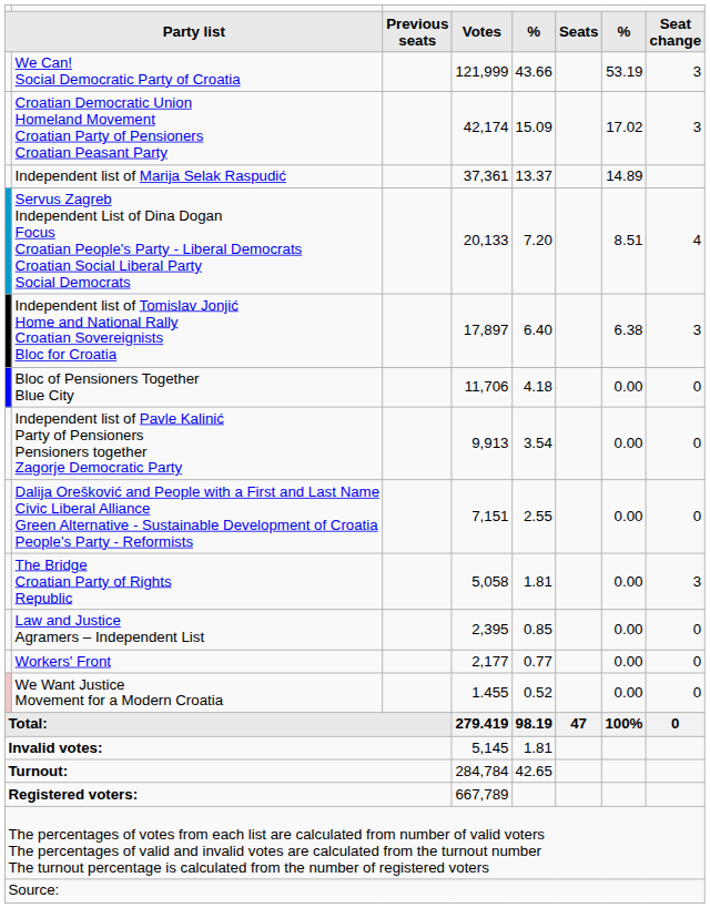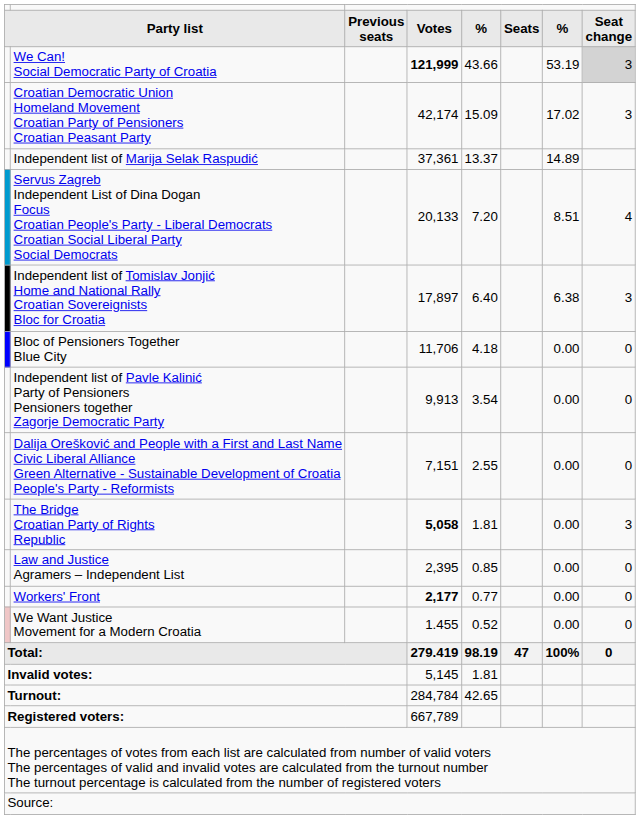We Can! Social Democratic Party of Croatia | column 4: normal -> bold
We Can! Social Democratic Party of Croatia | column 8: no background -> lightgrey background
The Bridge Croatian Party of Rights Republic | column 4: normal -> bold
Workers' Front | column 4: normal -> bold
